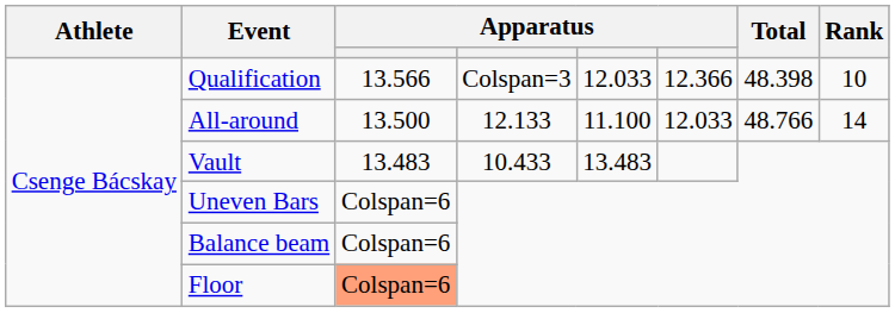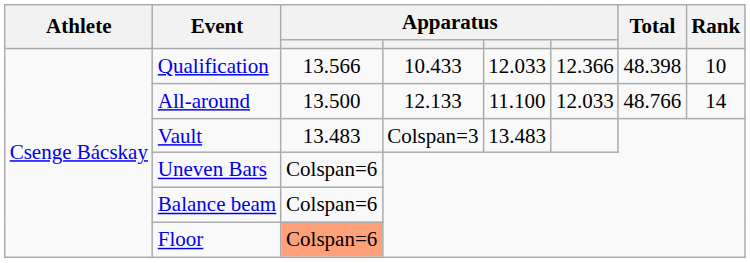Qualification | column 4: Colspan=3 -> 10.433
Vault | column 4: 10.433 -> Colspan=3
